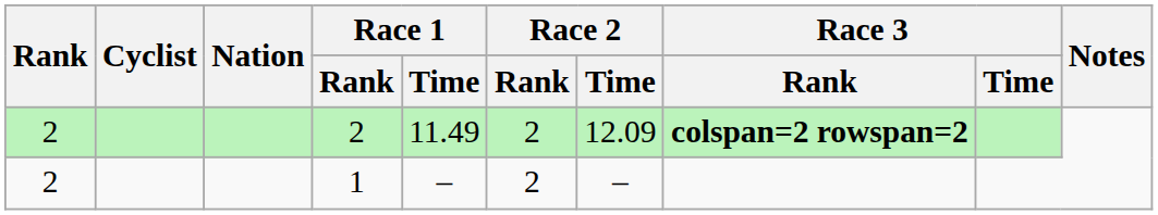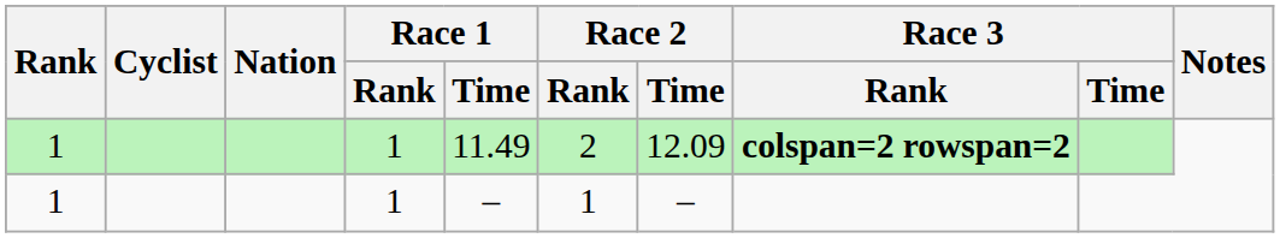row 3 | Rank: 2 -> 1
row 3 | Race 1 / Rank: 2 -> 1
row 4 | Rank: 2 -> 1
row 4 | Race 2 / Rank: 2 -> 1
